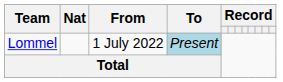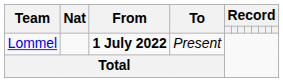Lommel | From: normal -> bold
Lommel | To: lightblue background -> no background
